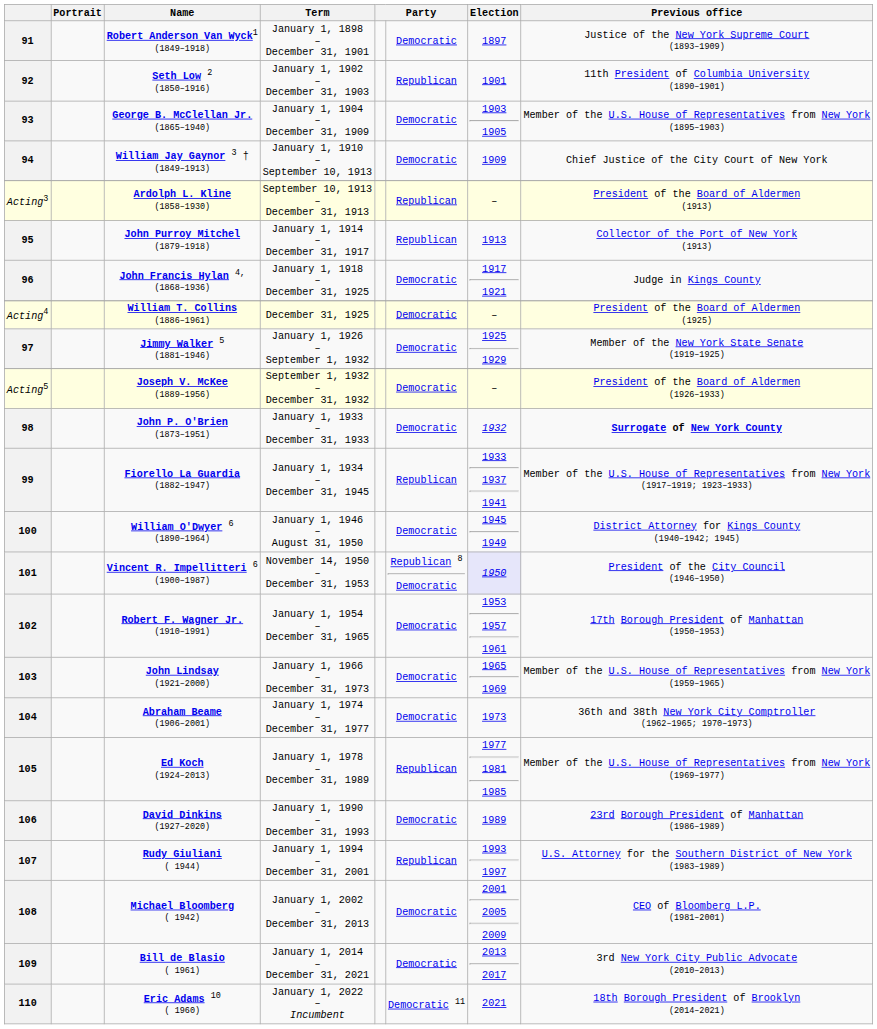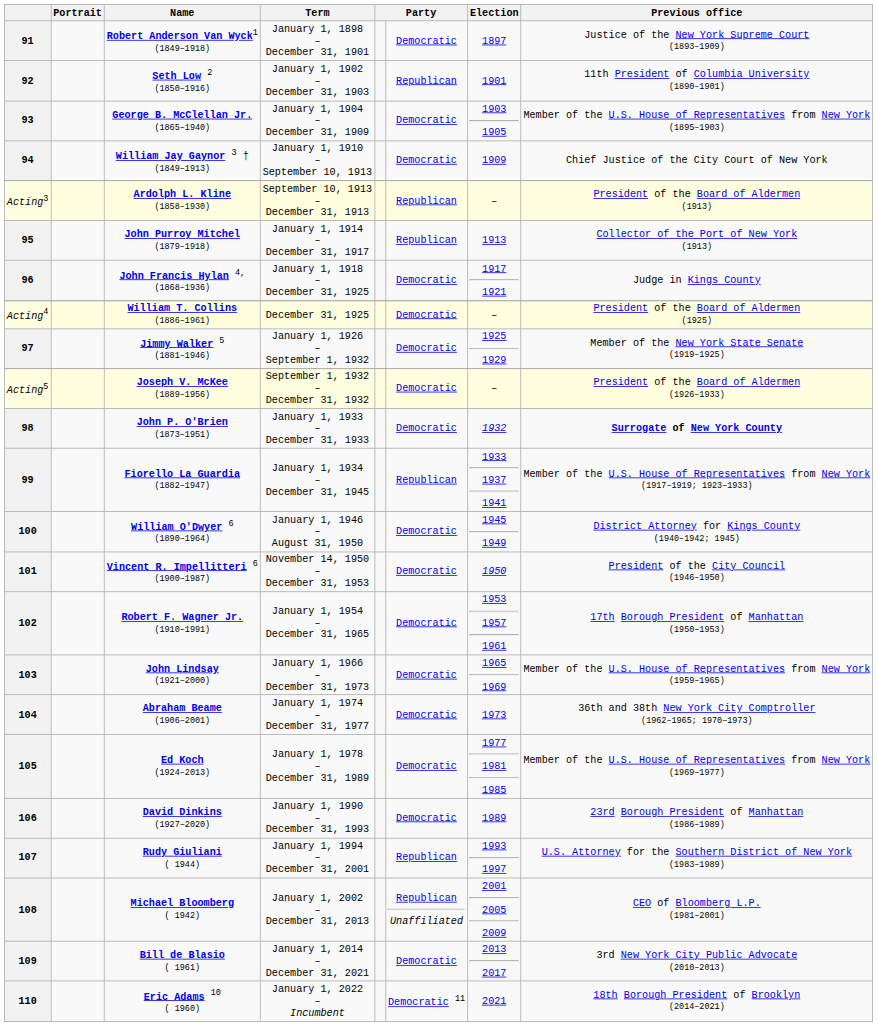Vincent R. Impellitteri 6 (1900–1987) | column 6: Republican 8 Democratic -> Democratic
Vincent R. Impellitteri 6 (1900–1987) | Election: lavender background -> no background
Ed Koch (1924–2013) | column 6: Republican -> Democratic
Michael Bloomberg ( 1942) | column 6: Democratic -> Republican Unaffiliated
